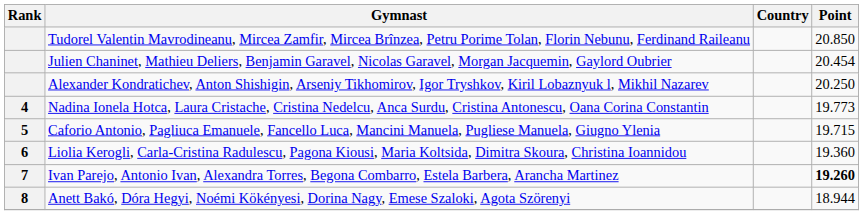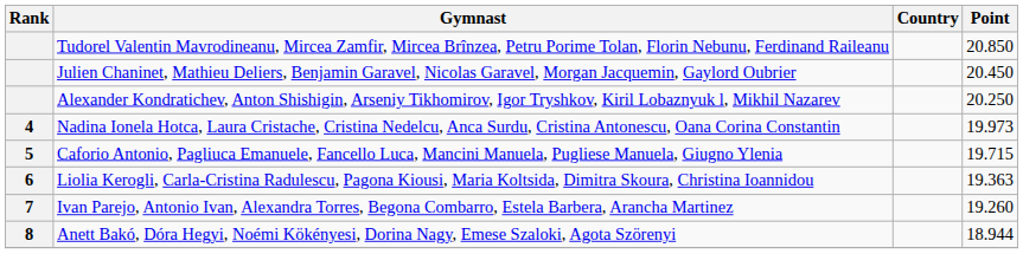row 3 | Point: 20.454 -> 20.450
row 5 | Point: 19.773 -> 19.973
row 7 | Point: 19.360 -> 19.363
row 8 | Point: bold -> normal
